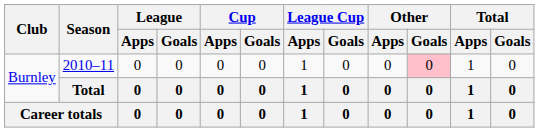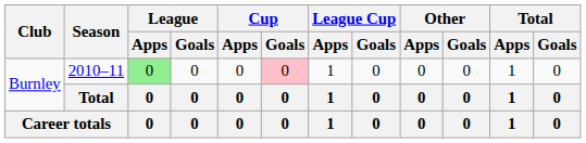Burnley / 2010–11 | League / Apps: no background -> lightgreen background
Burnley / 2010–11 | Cup / Goals: no background -> pink background
Burnley / 2010–11 | Other / Goals: pink background -> no background
